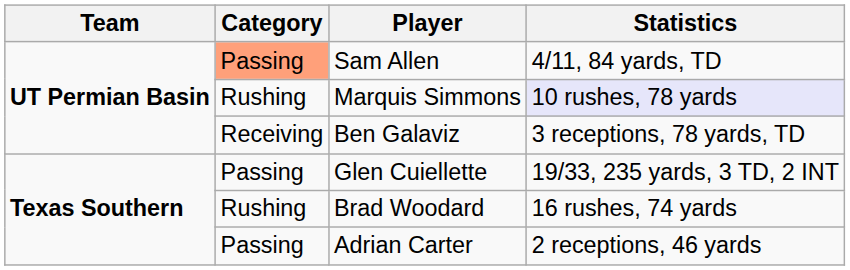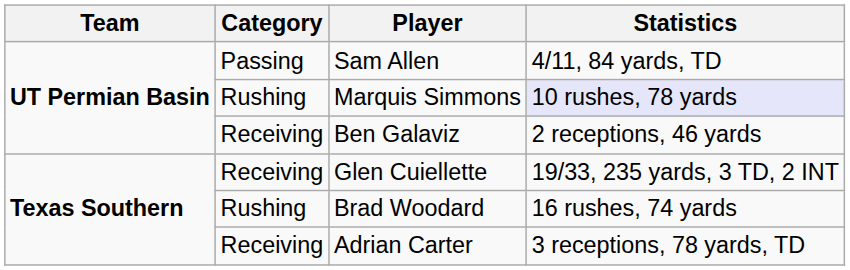Sam Allen | Category: lightsalmon background -> no background
Ben Galaviz | Statistics: 3 receptions, 78 yards, TD -> 2 receptions, 46 yards
Glen Cuiellette | Category: Passing -> Receiving
Adrian Carter | Category: Passing -> Receiving
Adrian Carter | Statistics: 2 receptions, 46 yards -> 3 receptions, 78 yards, TD
